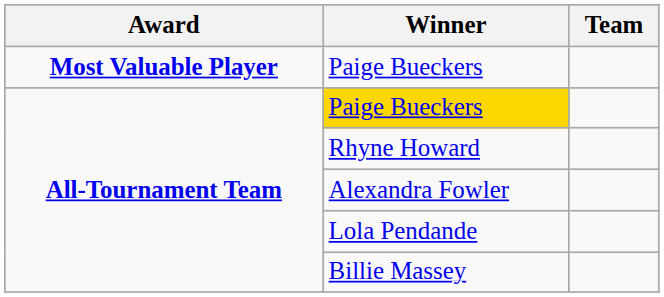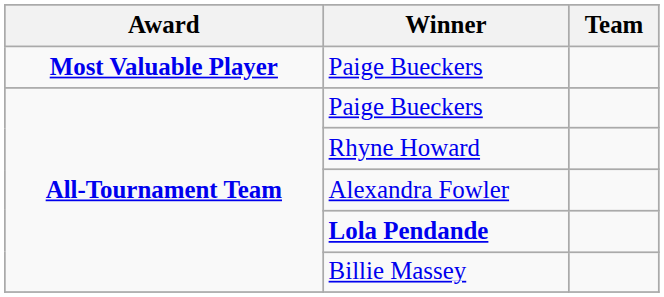All-Tournament Team / Paige Bueckers | Winner: gold background -> no background
Lola Pendande | Winner: normal -> bold
